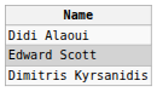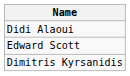row 3 | column 1: lightgrey background -> no background
